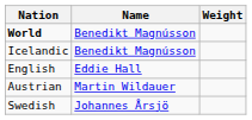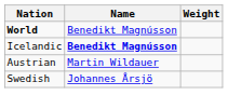Icelandic | Name: normal -> bold
- row: English | Eddie Hall
